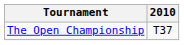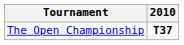The Open Championship | 2010: normal -> bold
